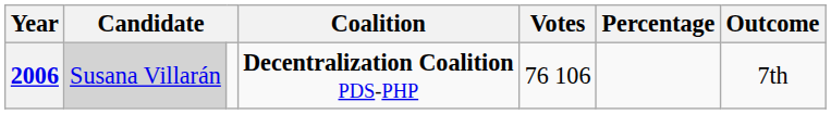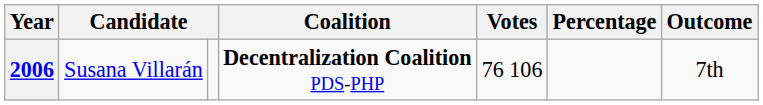2006 | column 2: lightgrey background -> no background
